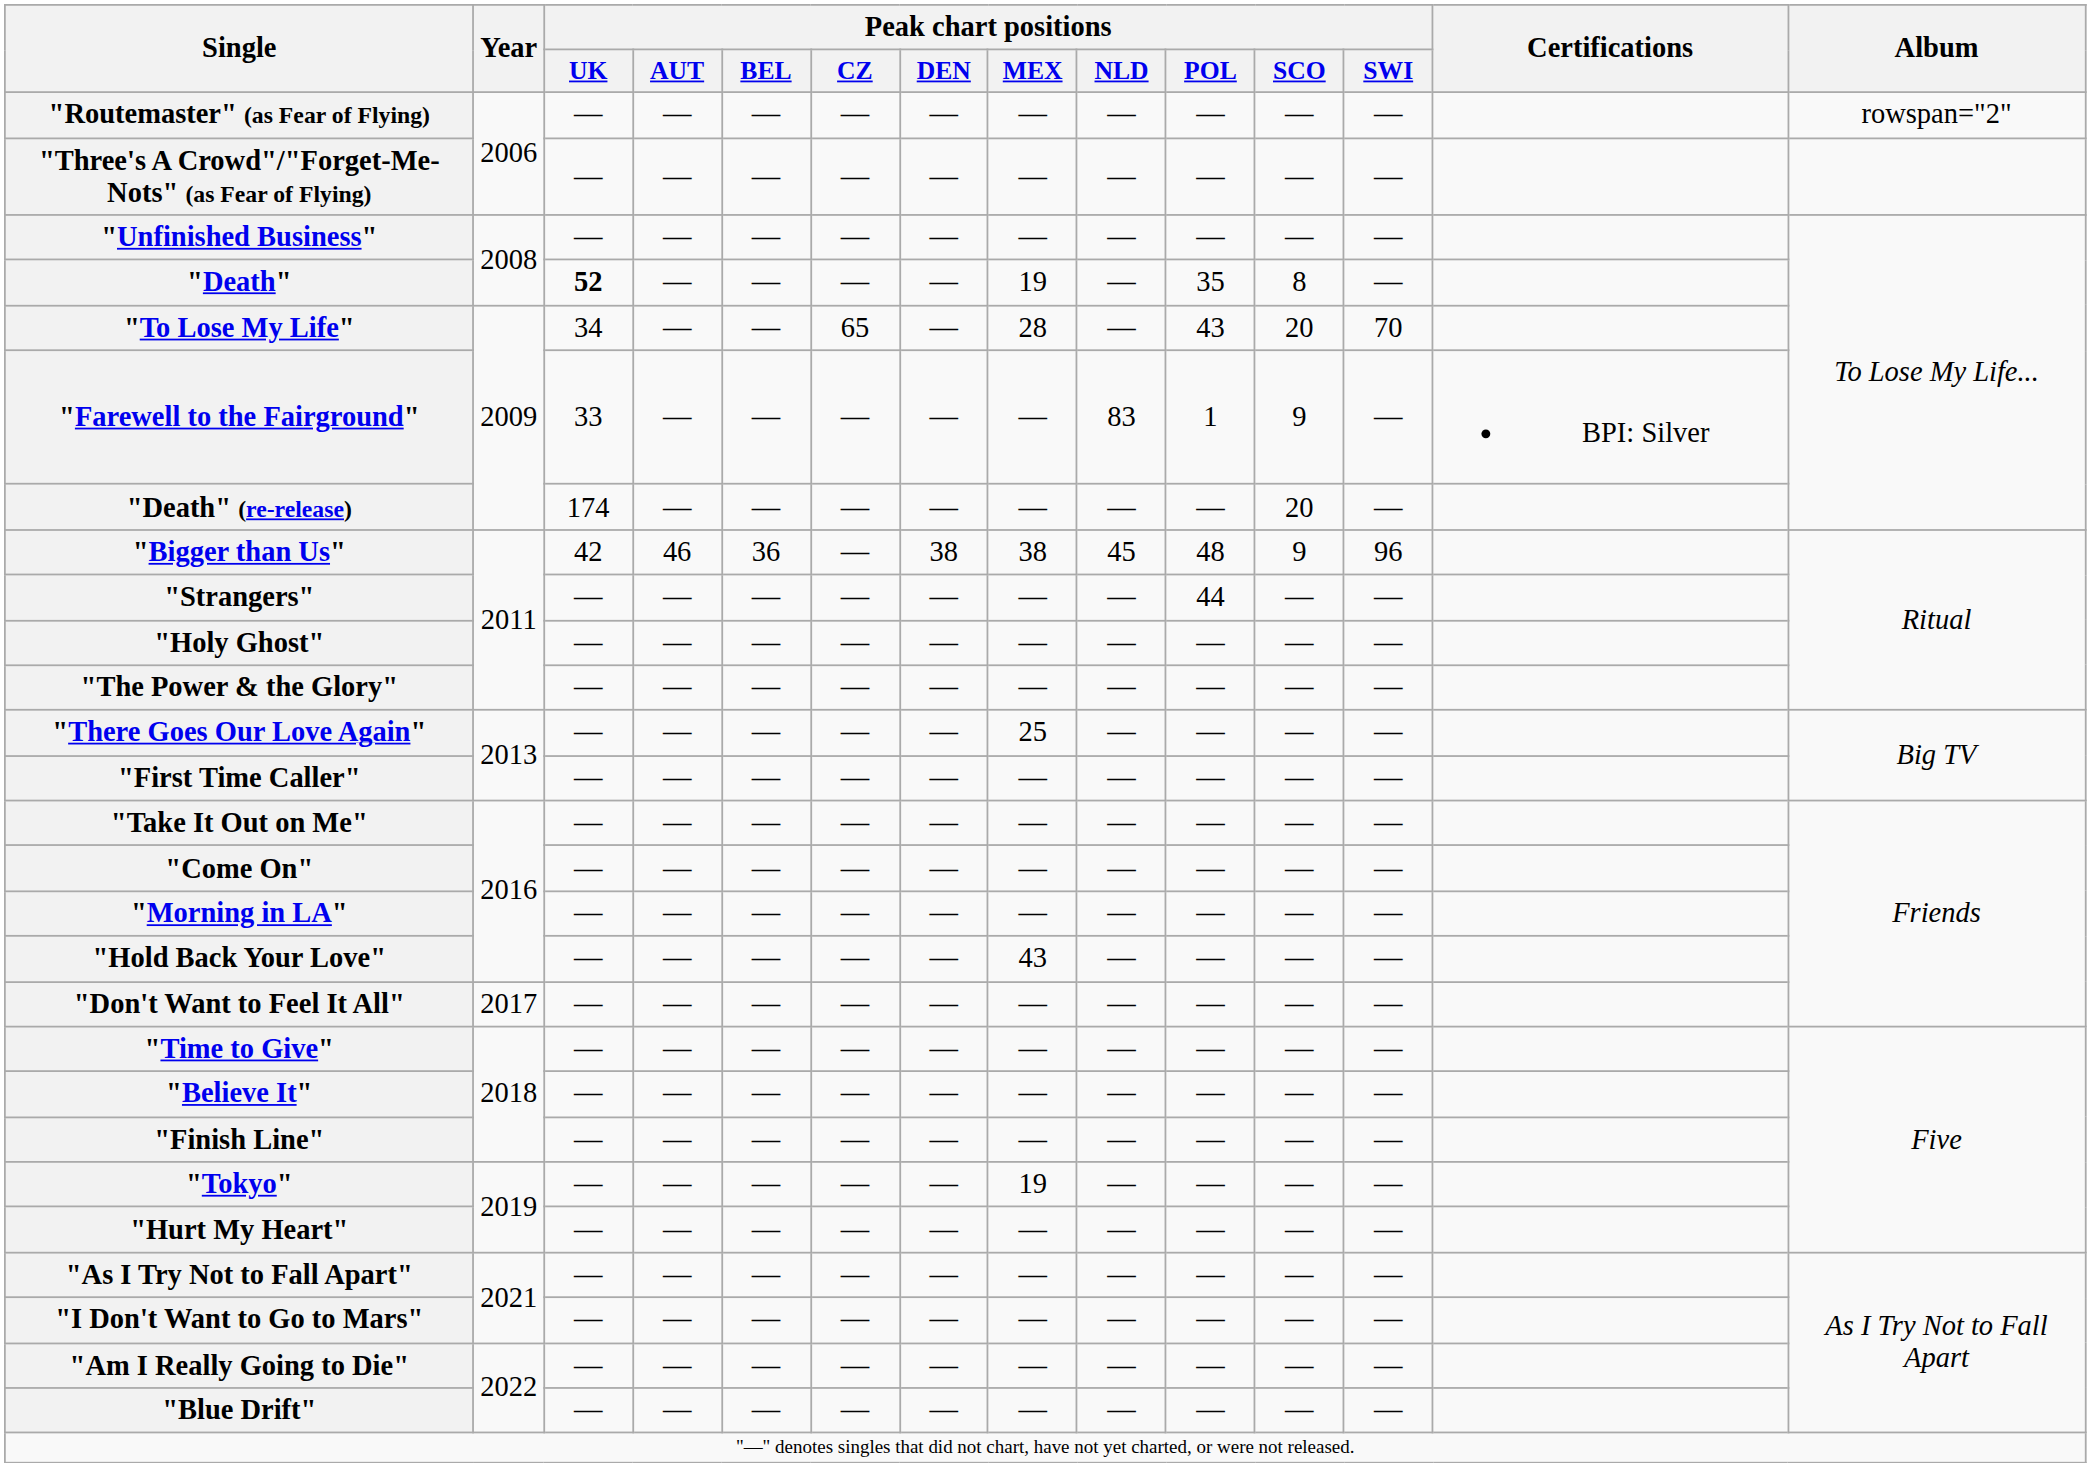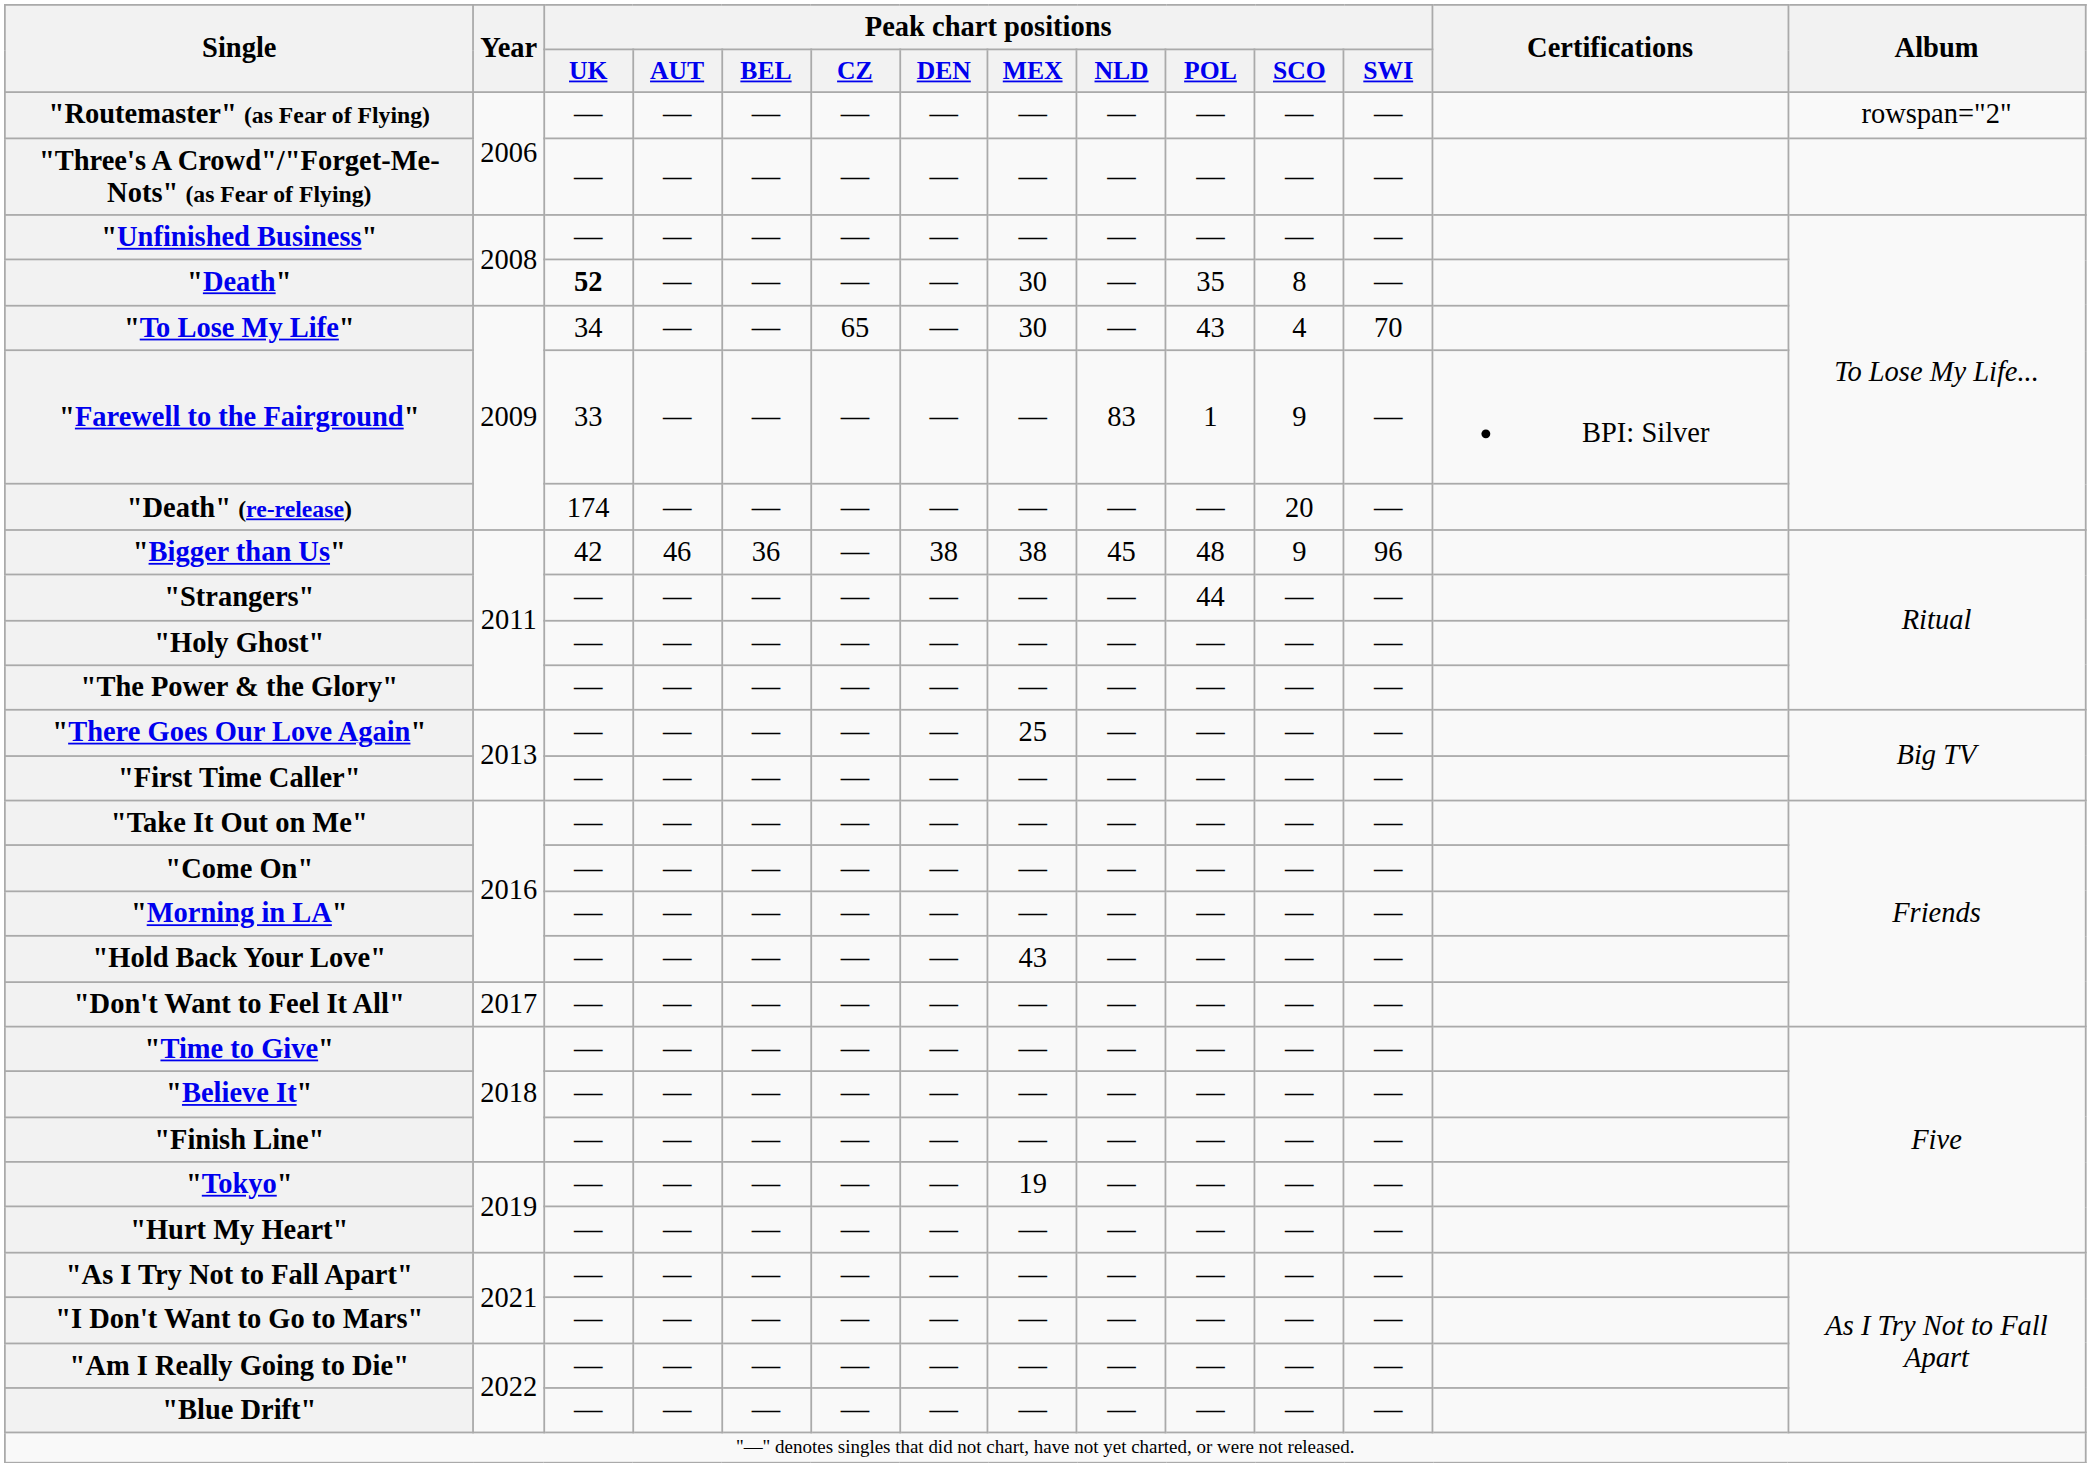"Death" | Peak chart positions / MEX: 19 -> 30
"To Lose My Life" | Peak chart positions / MEX: 28 -> 30
"To Lose My Life" | Peak chart positions / SCO: 20 -> 4
